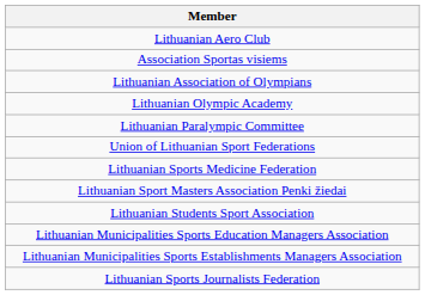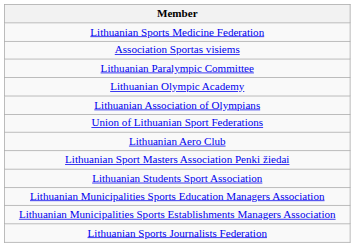row 2 | column 1: Lithuanian Aero Club -> Lithuanian Sports Medicine Federation
row 4 | column 1: Lithuanian Association of Olympians -> Lithuanian Paralympic Committee
row 6 | column 1: Lithuanian Paralympic Committee -> Lithuanian Association of Olympians
row 8 | column 1: Lithuanian Sports Medicine Federation -> Lithuanian Aero Club
